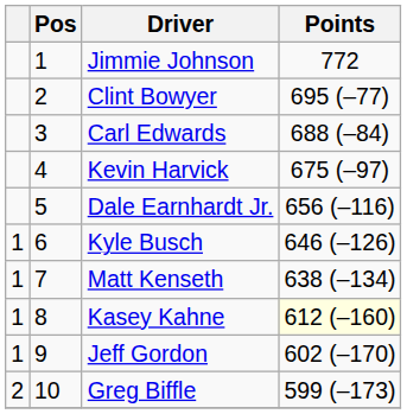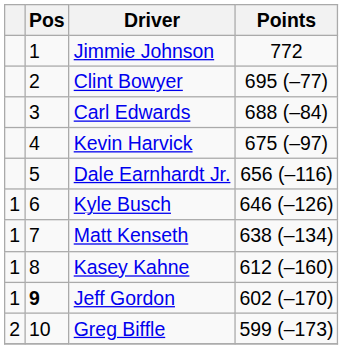Kasey Kahne | Points: lightyellow background -> no background
Jeff Gordon | Pos: normal -> bold
